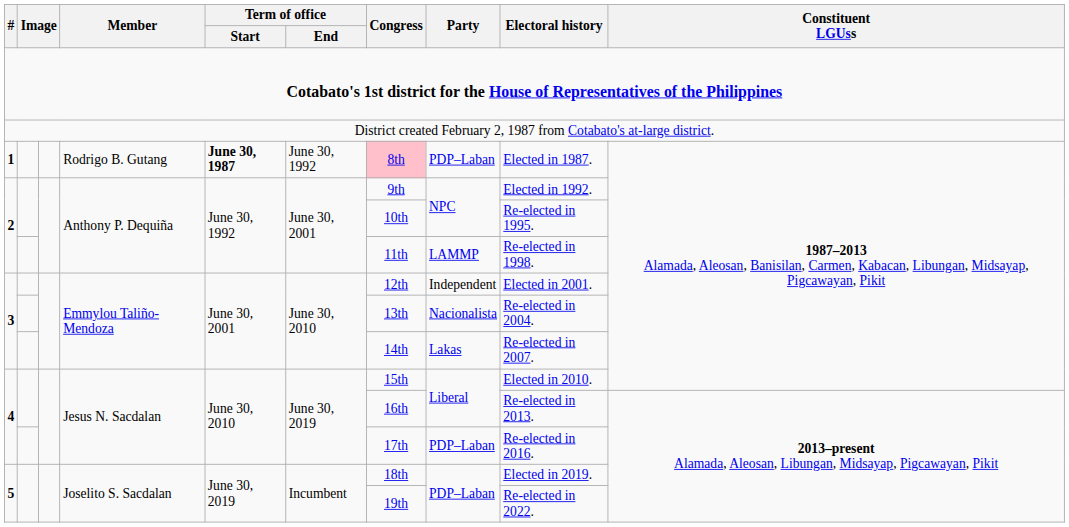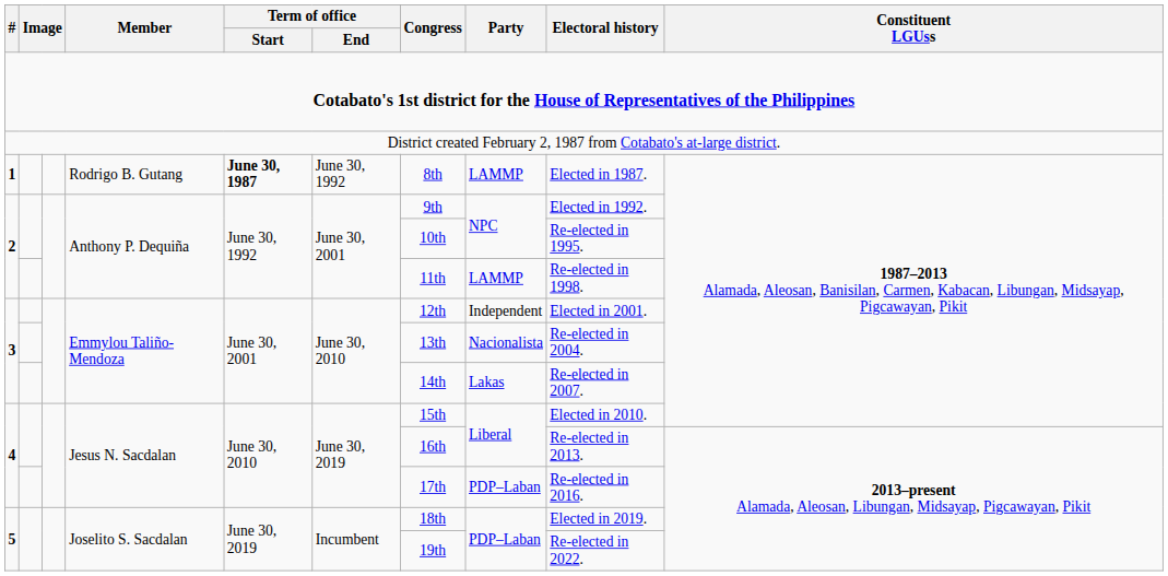1 | Congress: pink background -> no background
1 | Party: PDP–Laban -> LAMMP
